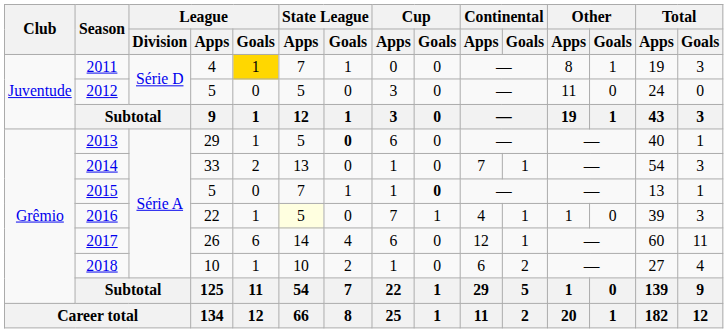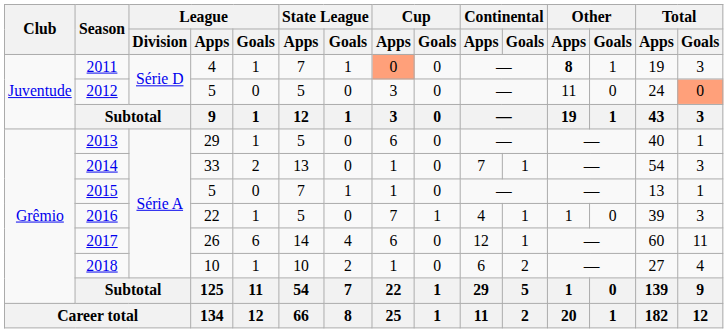2011 | League / Goals: gold background -> no background
2011 | Cup / Apps: no background -> lightsalmon background
2011 | Other / Apps: normal -> bold
2012 | Total / Goals: no background -> lightsalmon background
2013 | State League / Goals: bold -> normal
2015 | Cup / Goals: bold -> normal
2016 | State League / Apps: lightyellow background -> no background
